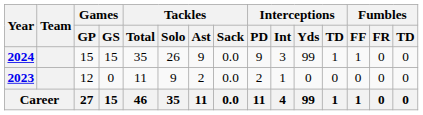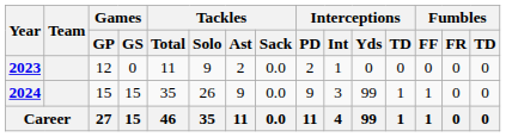rows swapped: 2023 <-> 2024
